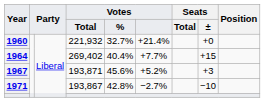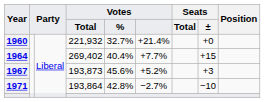1967 | Votes / Total: 193,871 -> 193,873
1971 | Votes / Total: 193,867 -> 193,864
